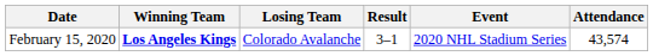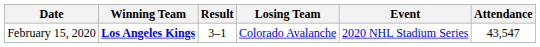columns swapped: Result <-> Losing Team
February 15, 2020 | Attendance: 43,574 -> 43,547
